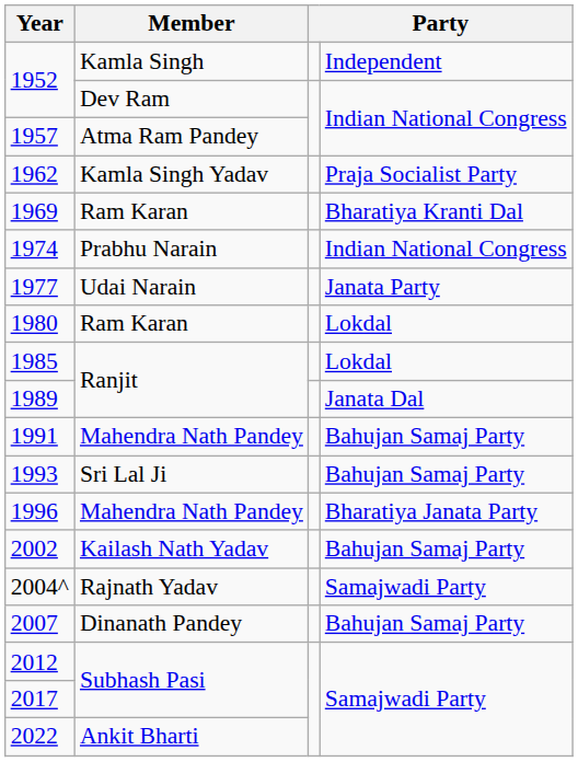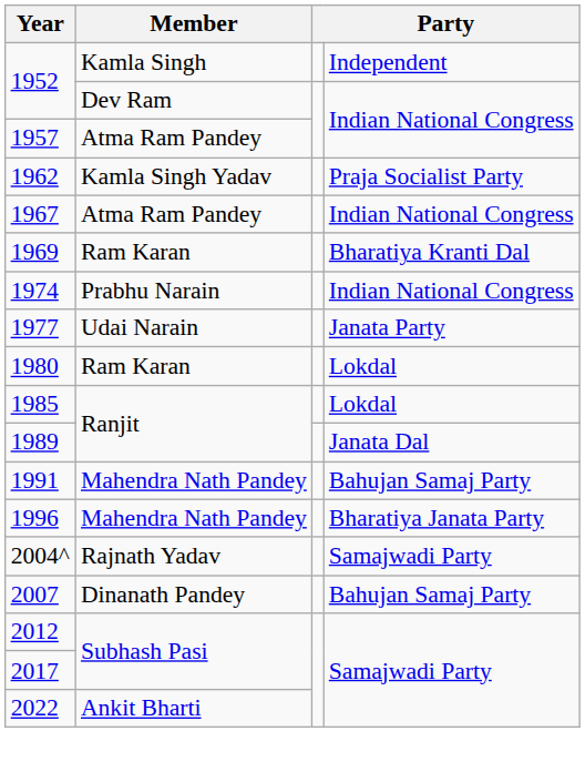+ row: 1967 | Atma Ram Pandey | Indian National Congress
- row: 1993 | Sri Lal Ji | Bahujan Samaj Party
- row: 2002 | Kailash Nath Yadav | Bahujan Samaj Party
